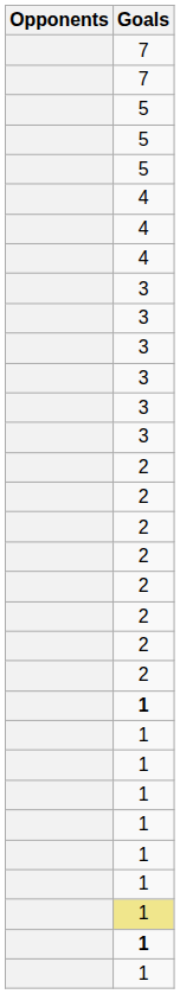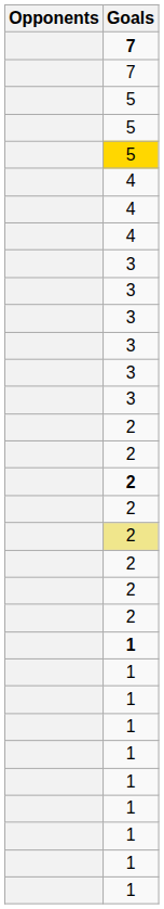row 2 | Goals: normal -> bold
row 6 | Goals: no background -> gold background
row 18 | Goals: normal -> bold
row 20 | Goals: no background -> khaki background
row 31 | Goals: khaki background -> no background
row 32 | Goals: bold -> normal
